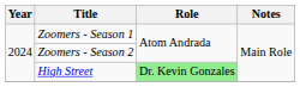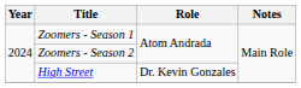High Street | Role: lightgreen background -> no background
